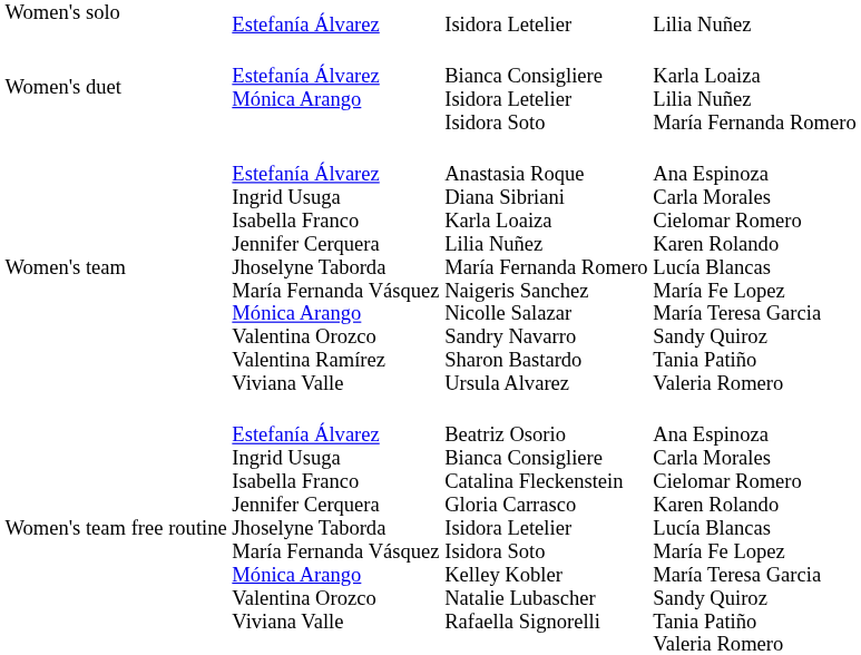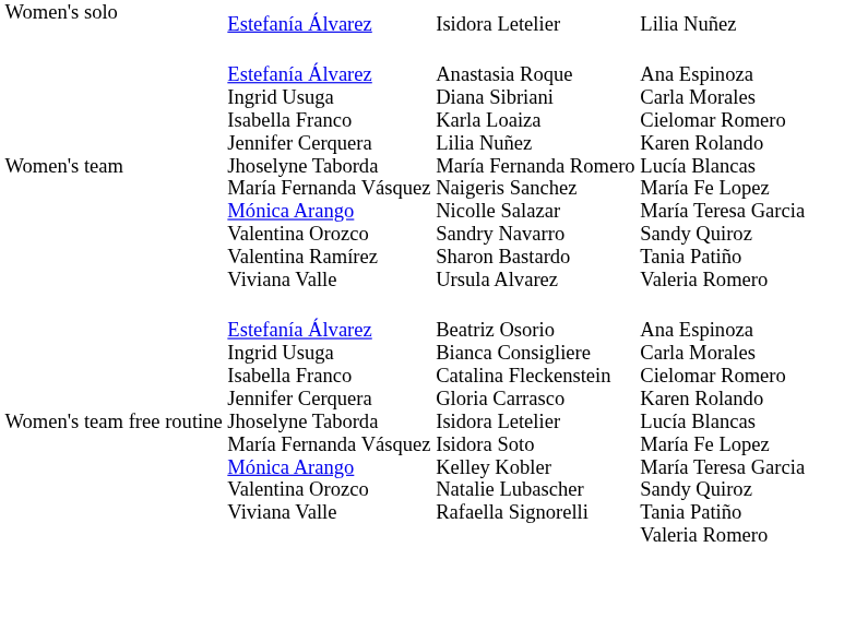- row: Women's duet | Estefanía Álvarez Mónica Arango | Bianca Consigliere Isidora Letelier Isidora Soto | Karla Loaiza Lilia Nuñez María Fernanda Romero
